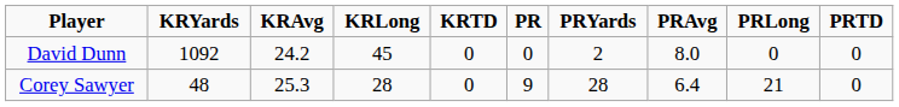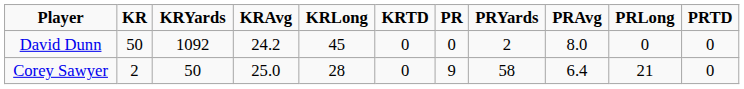+ column: KR | 50 | 2
Corey Sawyer | KRYards: 48 -> 50
Corey Sawyer | KRAvg: 25.3 -> 25.0
Corey Sawyer | PRYards: 28 -> 58
